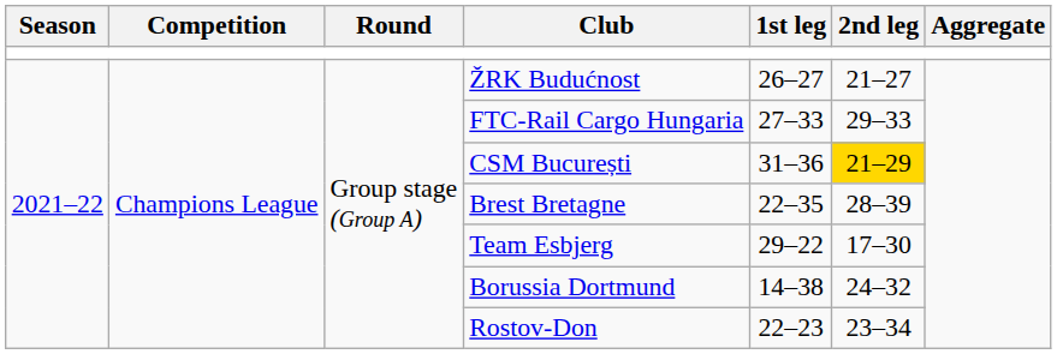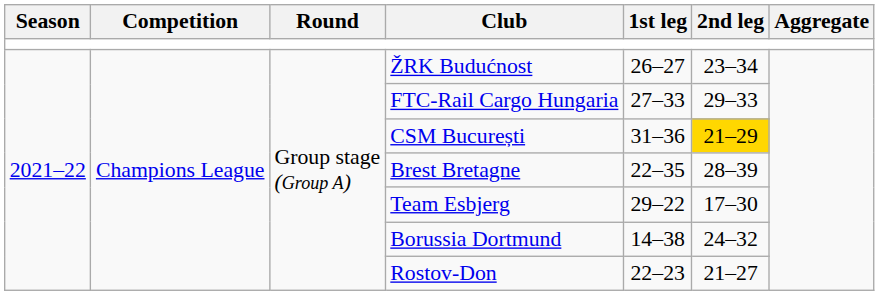ŽRK Budućnost | 2nd leg: 21–27 -> 23–34
Rostov-Don | 2nd leg: 23–34 -> 21–27
